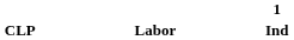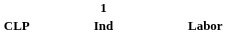columns swapped: 1 <-> 6
